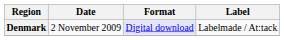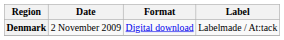Denmark | Format: lavender background -> no background
